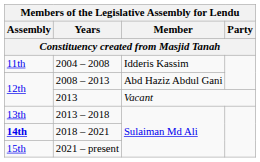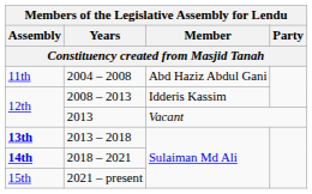2004 – 2008 | Member: Idderis Kassim -> Abd Haziz Abdul Gani
2008 – 2013 | Member: Abd Haziz Abdul Gani -> Idderis Kassim
2013 – 2018 | Assembly: normal -> bold
